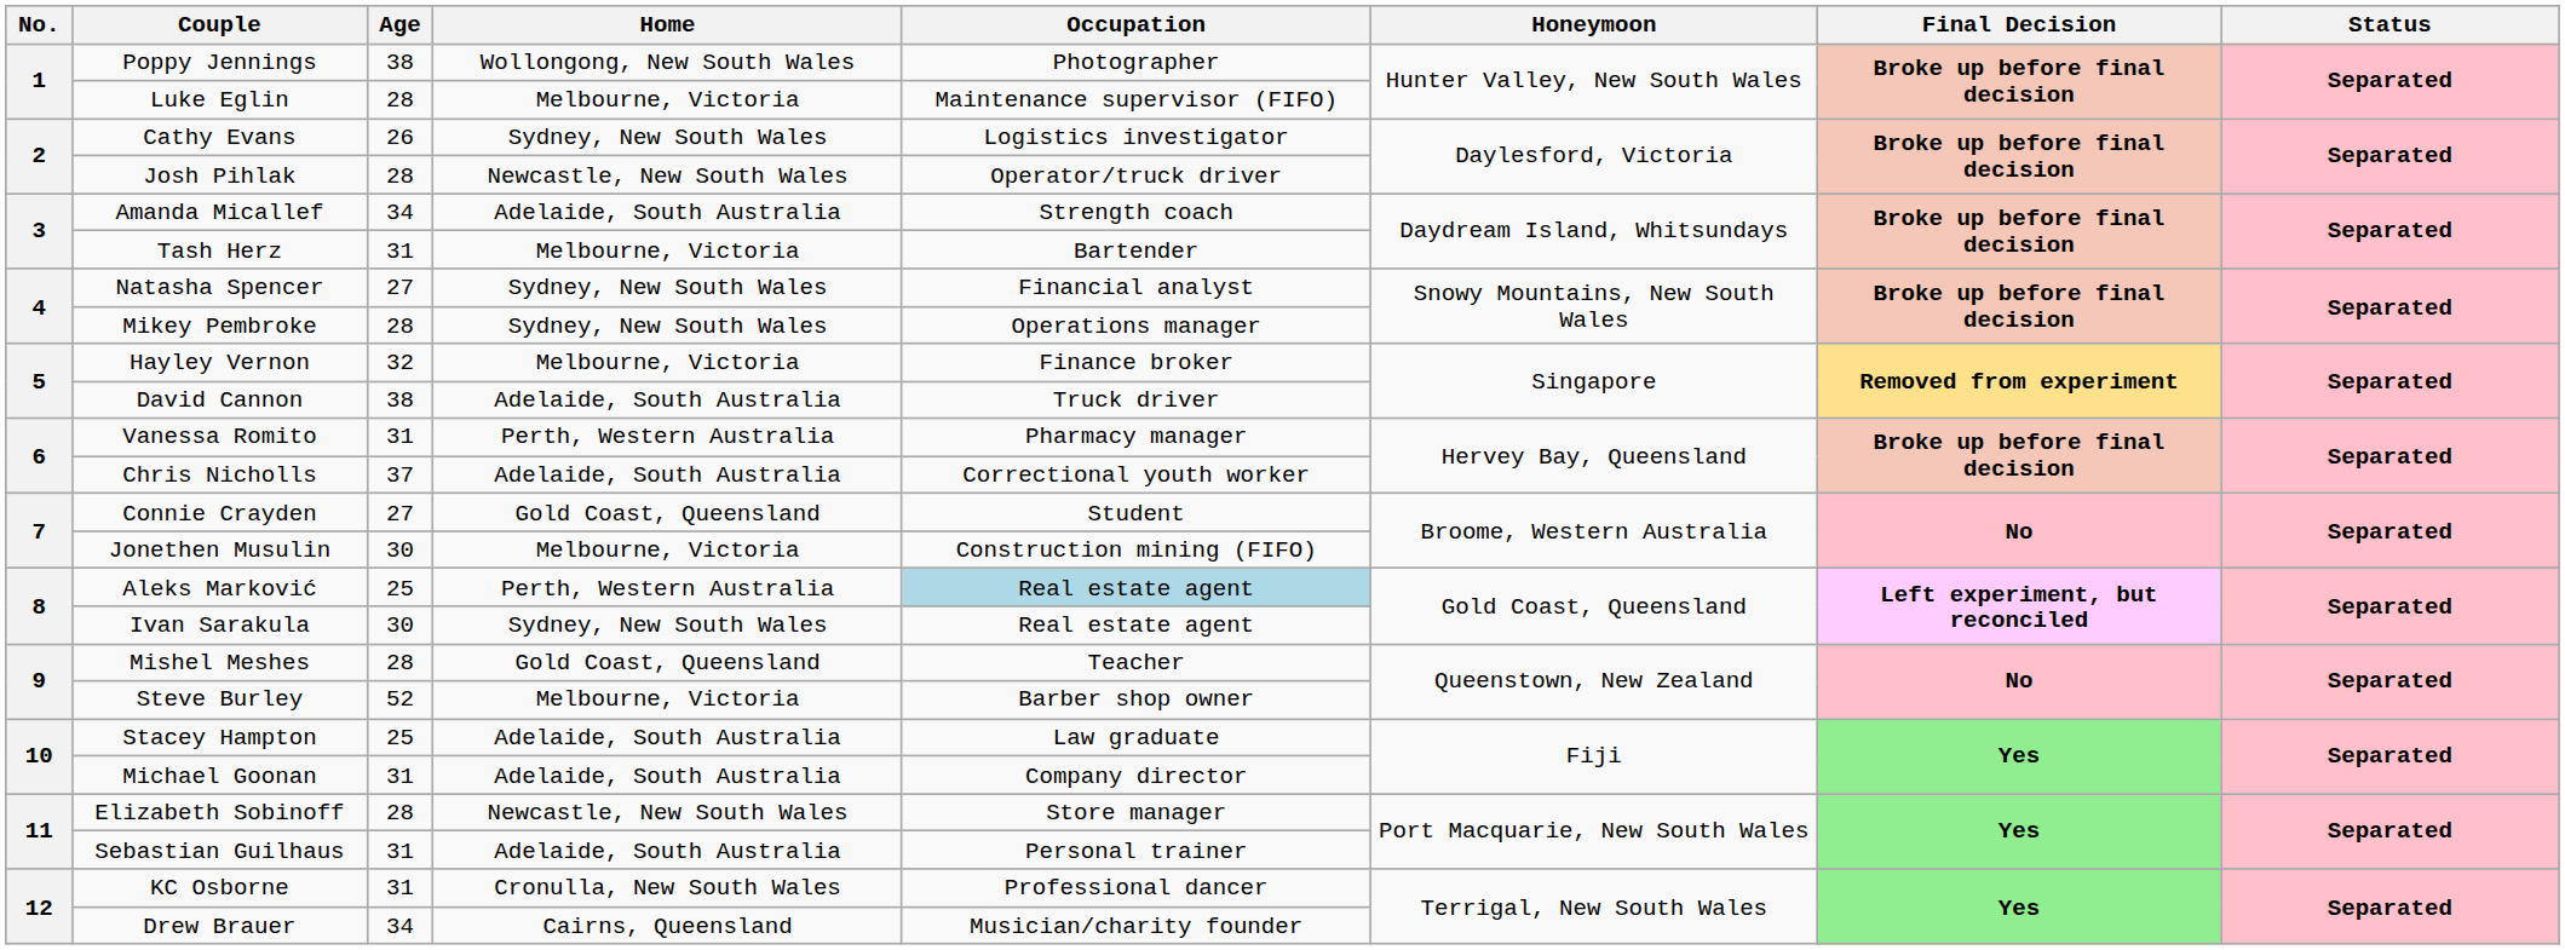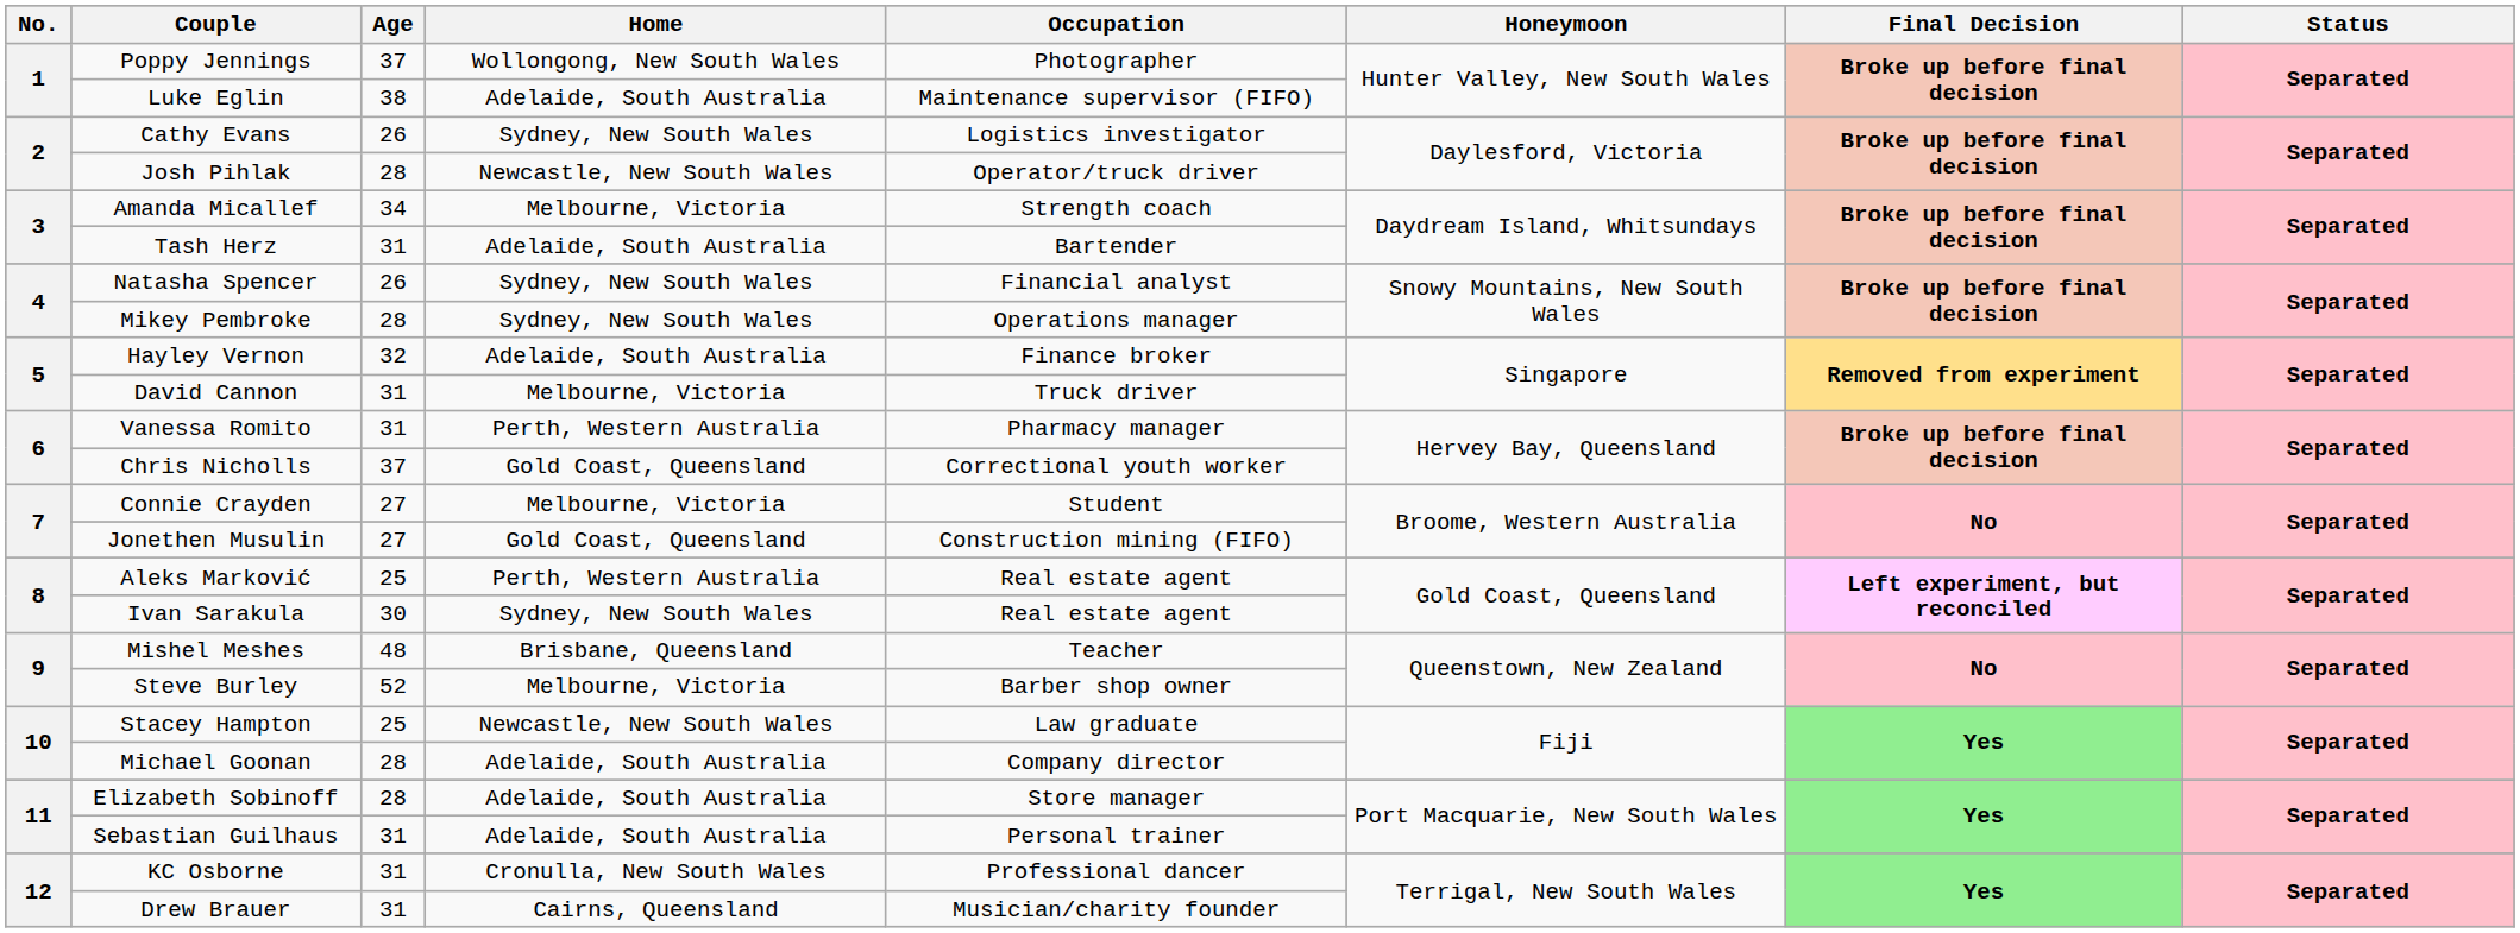Poppy Jennings | Age: 38 -> 37
Luke Eglin | Age: 28 -> 38
Luke Eglin | Home: Melbourne, Victoria -> Adelaide, South Australia
Amanda Micallef | Home: Adelaide, South Australia -> Melbourne, Victoria
Tash Herz | Home: Melbourne, Victoria -> Adelaide, South Australia
Natasha Spencer | Age: 27 -> 26
Hayley Vernon | Home: Melbourne, Victoria -> Adelaide, South Australia
David Cannon | Age: 38 -> 31
David Cannon | Home: Adelaide, South Australia -> Melbourne, Victoria
Chris Nicholls | Home: Adelaide, South Australia -> Gold Coast, Queensland
Connie Crayden | Home: Gold Coast, Queensland -> Melbourne, Victoria
Jonethen Musulin | Age: 30 -> 27
Jonethen Musulin | Home: Melbourne, Victoria -> Gold Coast, Queensland
Aleks Marković | Occupation: lightblue background -> no background
Mishel Meshes | Age: 28 -> 48
Mishel Meshes | Home: Gold Coast, Queensland -> Brisbane, Queensland
Stacey Hampton | Home: Adelaide, South Australia -> Newcastle, New South Wales
Michael Goonan | Age: 31 -> 28
Elizabeth Sobinoff | Home: Newcastle, New South Wales -> Adelaide, South Australia
Drew Brauer | Age: 34 -> 31
